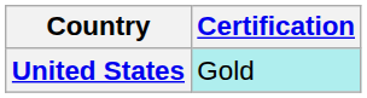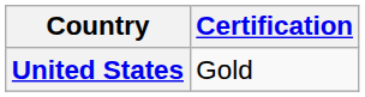United States | Certification: paleturquoise background -> no background
